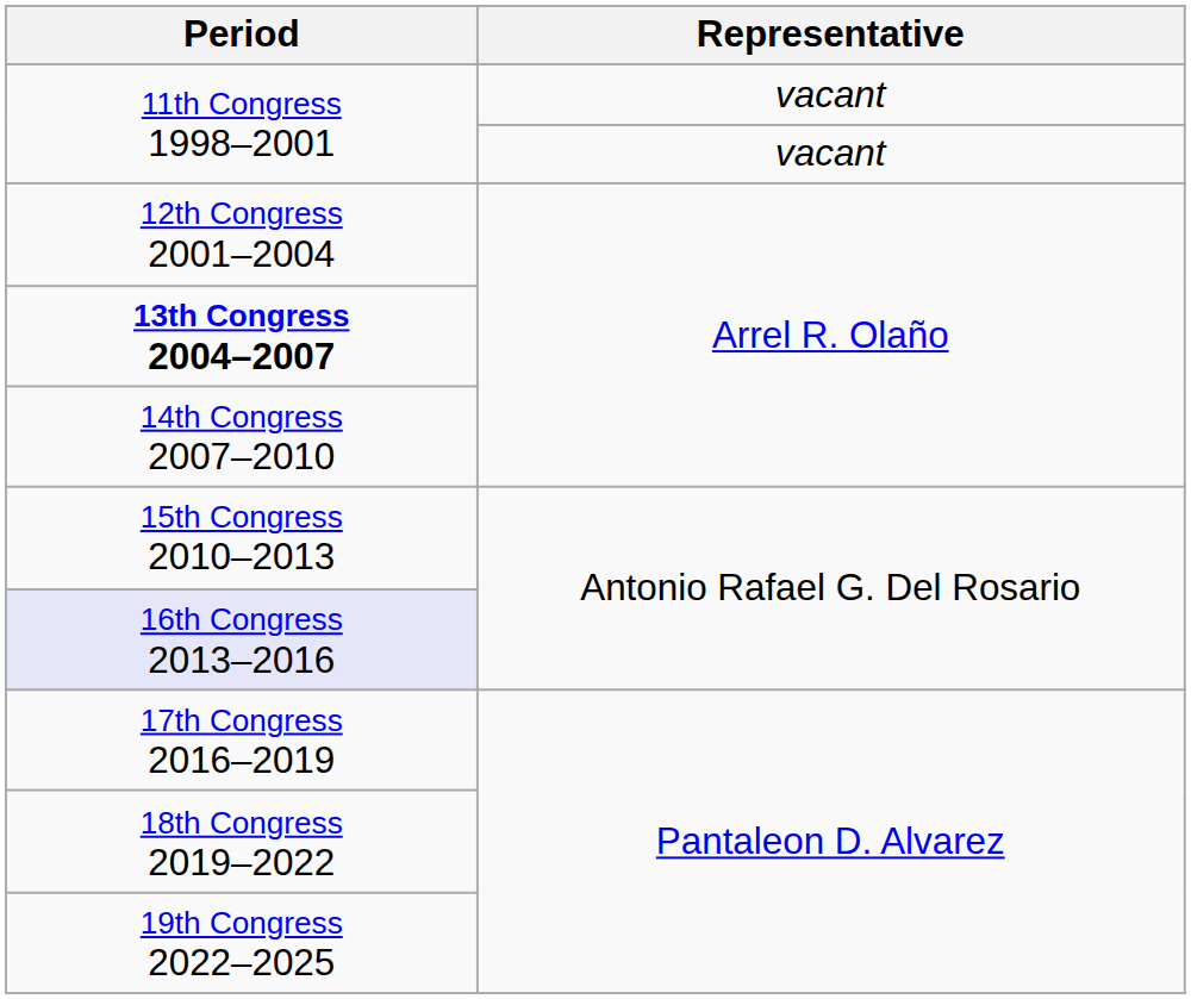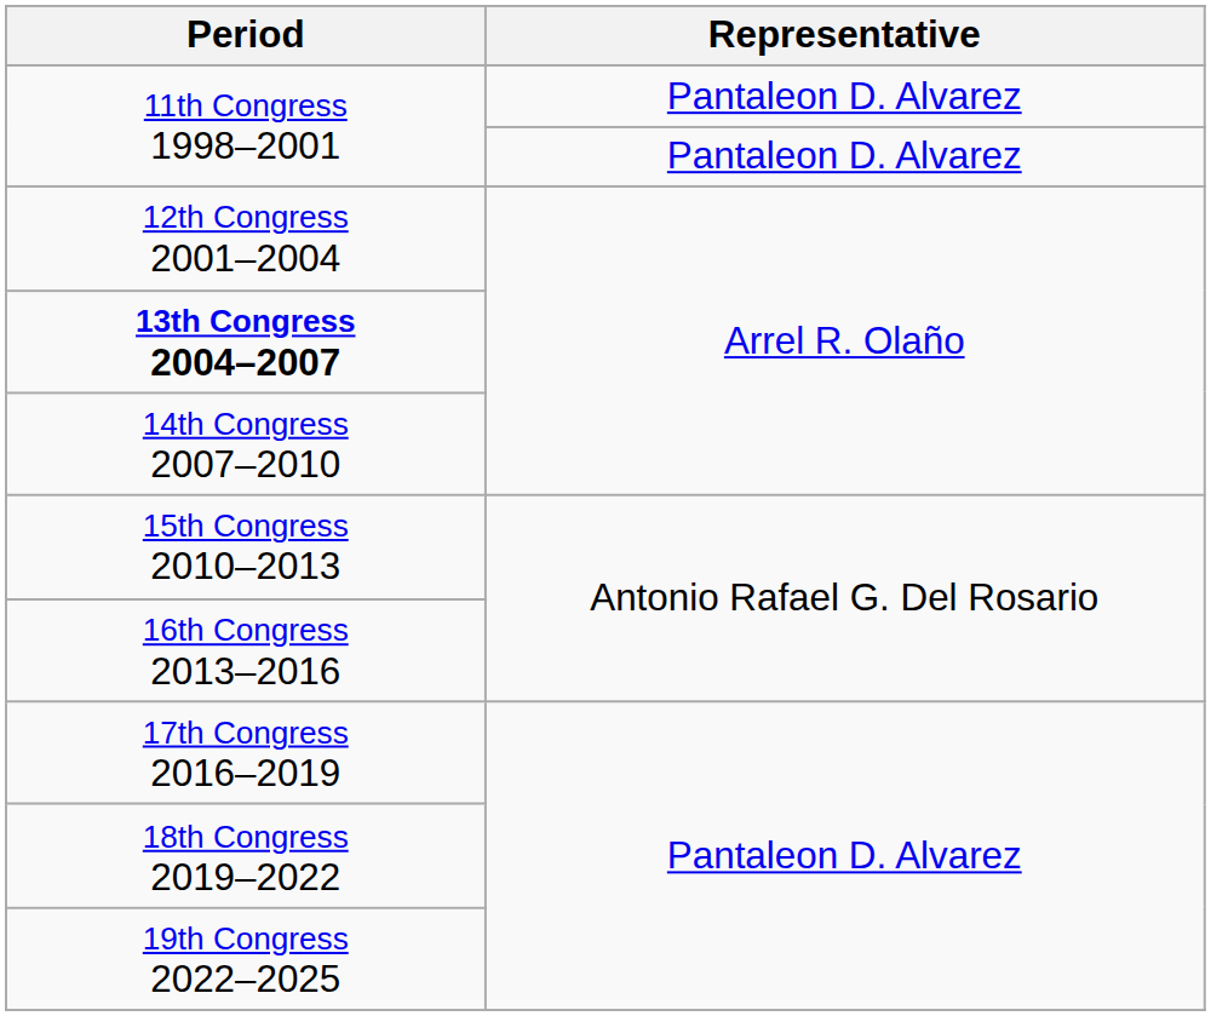row 2 | Representative: vacant -> Pantaleon D. Alvarez
row 3 | Representative: vacant -> Pantaleon D. Alvarez
row 8 | Period: lavender background -> no background
